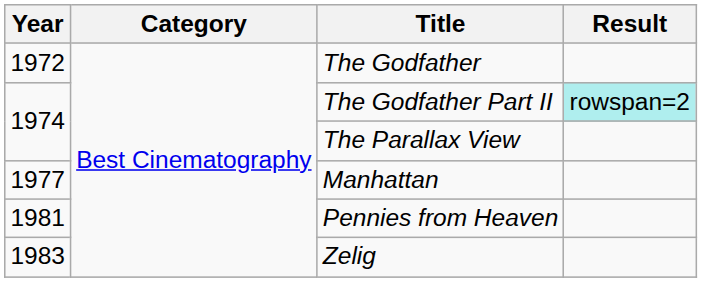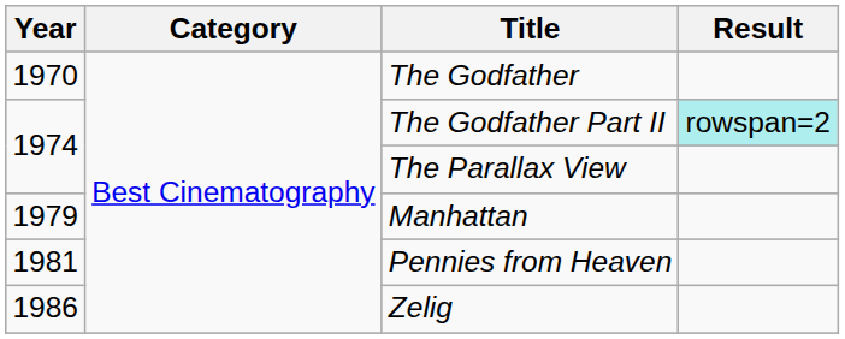The Godfather | Year: 1972 -> 1970
Manhattan | Year: 1977 -> 1979
Zelig | Year: 1983 -> 1986
